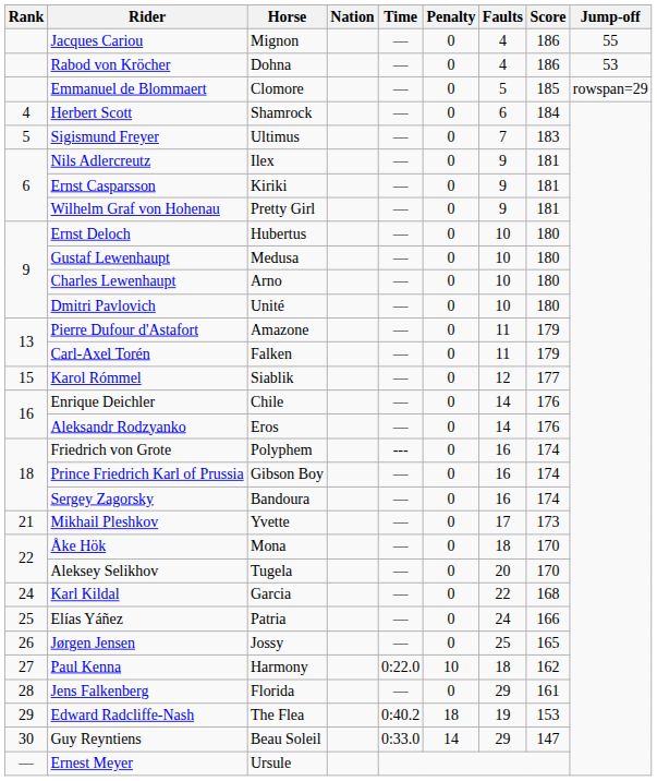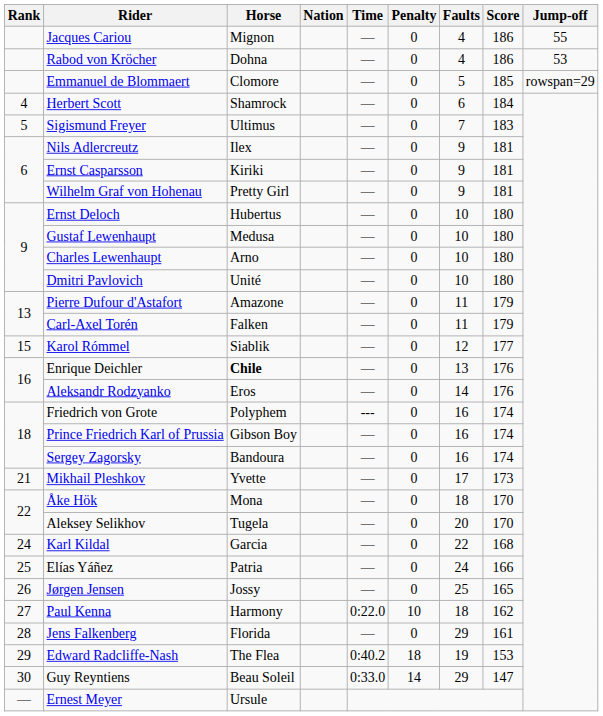Enrique Deichler | Horse: normal -> bold
Enrique Deichler | Faults: 14 -> 13
